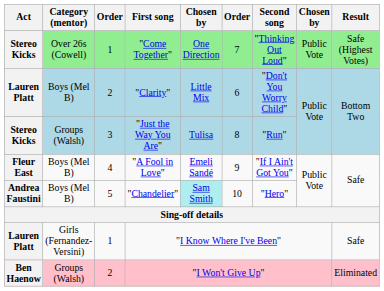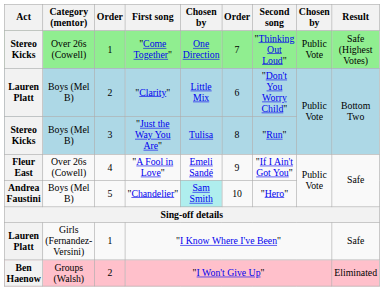"Just the Way You Are" | Category (mentor): Groups (Walsh) -> Boys (Mel B)
"A Fool in Love" | Category (mentor): Boys (Mel B) -> Over 26s (Cowell)
